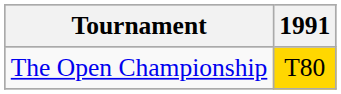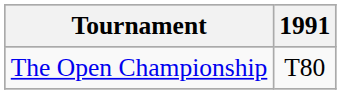The Open Championship | 1991: gold background -> no background
